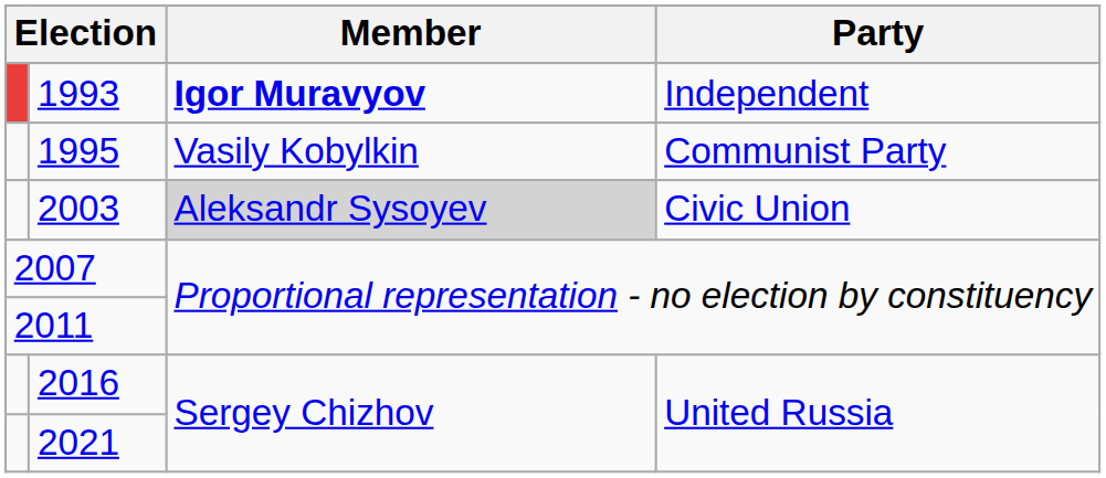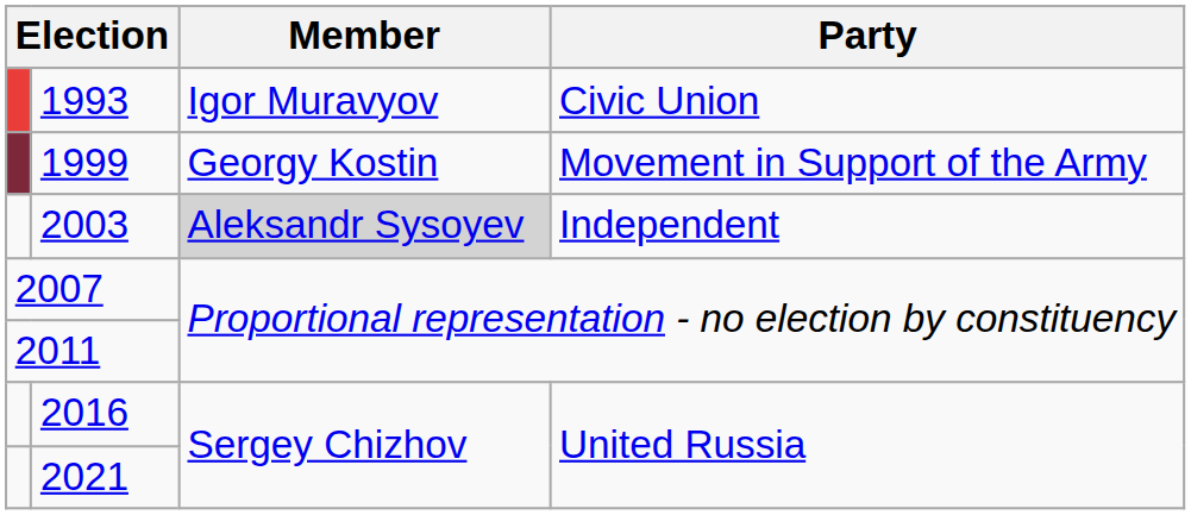1993 | Member: bold -> normal
1993 | Party: Independent -> Civic Union
- row: 1995 | Vasily Kobylkin | Communist Party
+ row: 1999 | Georgy Kostin | Movement in Support of the Army
2003 | Party: Civic Union -> Independent
